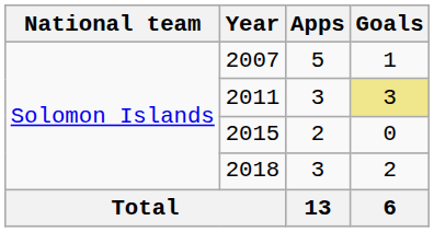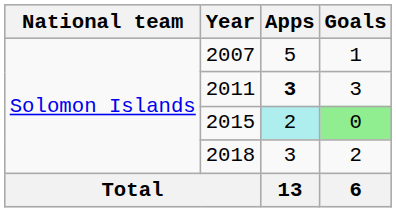2011 | Apps: normal -> bold
2011 | Goals: khaki background -> no background
2015 | Apps: no background -> paleturquoise background
2015 | Goals: no background -> lightgreen background
